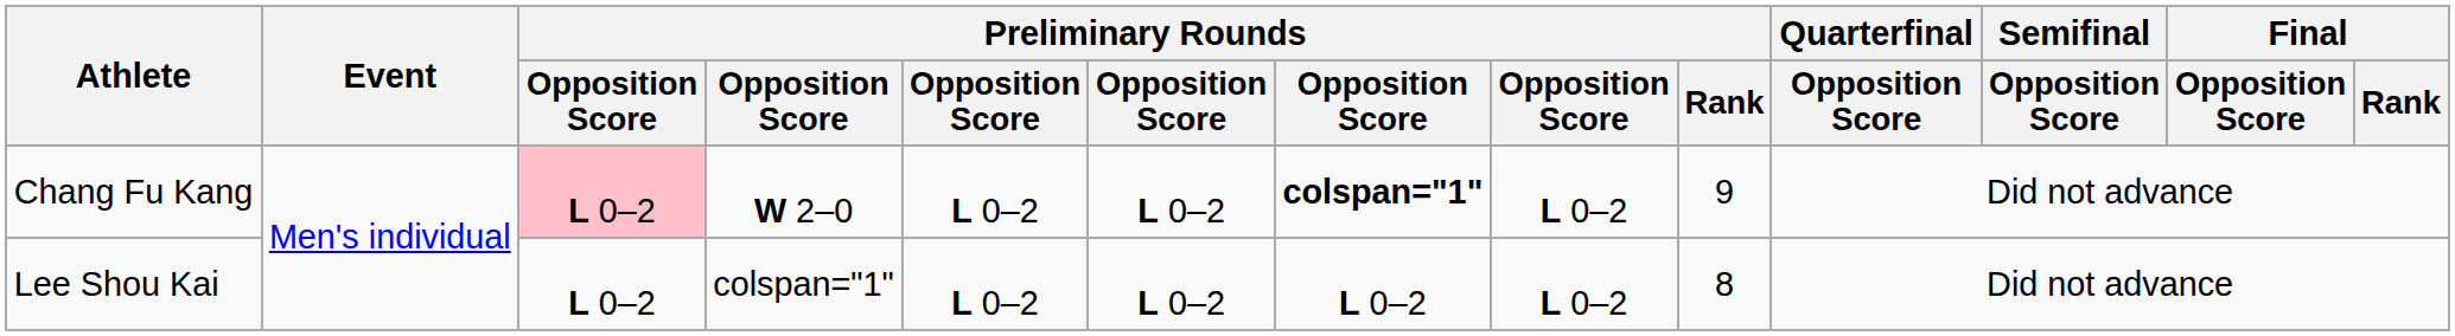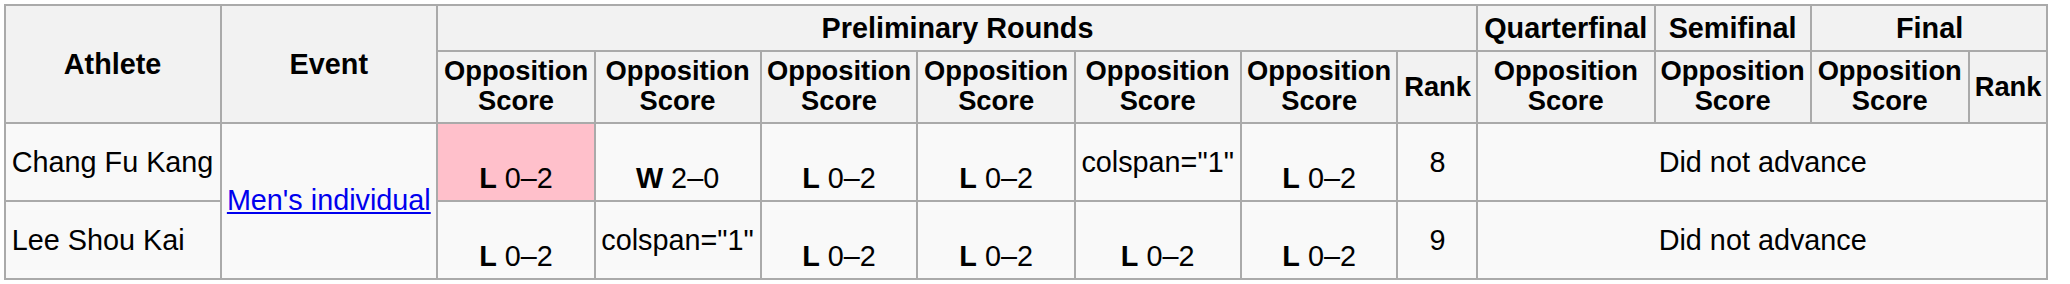Chang Fu Kang | column 7: bold -> normal
Chang Fu Kang | Preliminary Rounds / Rank: 9 -> 8
Lee Shou Kai | Preliminary Rounds / Rank: 8 -> 9
